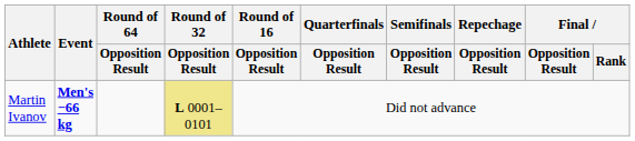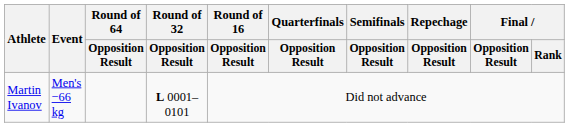Martin Ivanov | Event: bold -> normal
Martin Ivanov | Round of 32 / Opposition Result: khaki background -> no background
